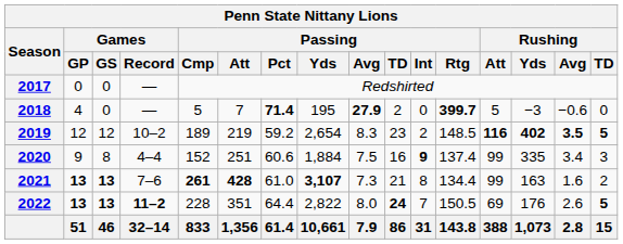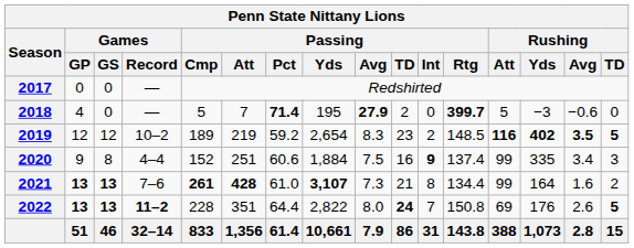2021 | Penn State Nittany Lions / Rushing / Yds: 163 -> 164
2022 | Penn State Nittany Lions / Passing / Rtg: 150.5 -> 150.8
